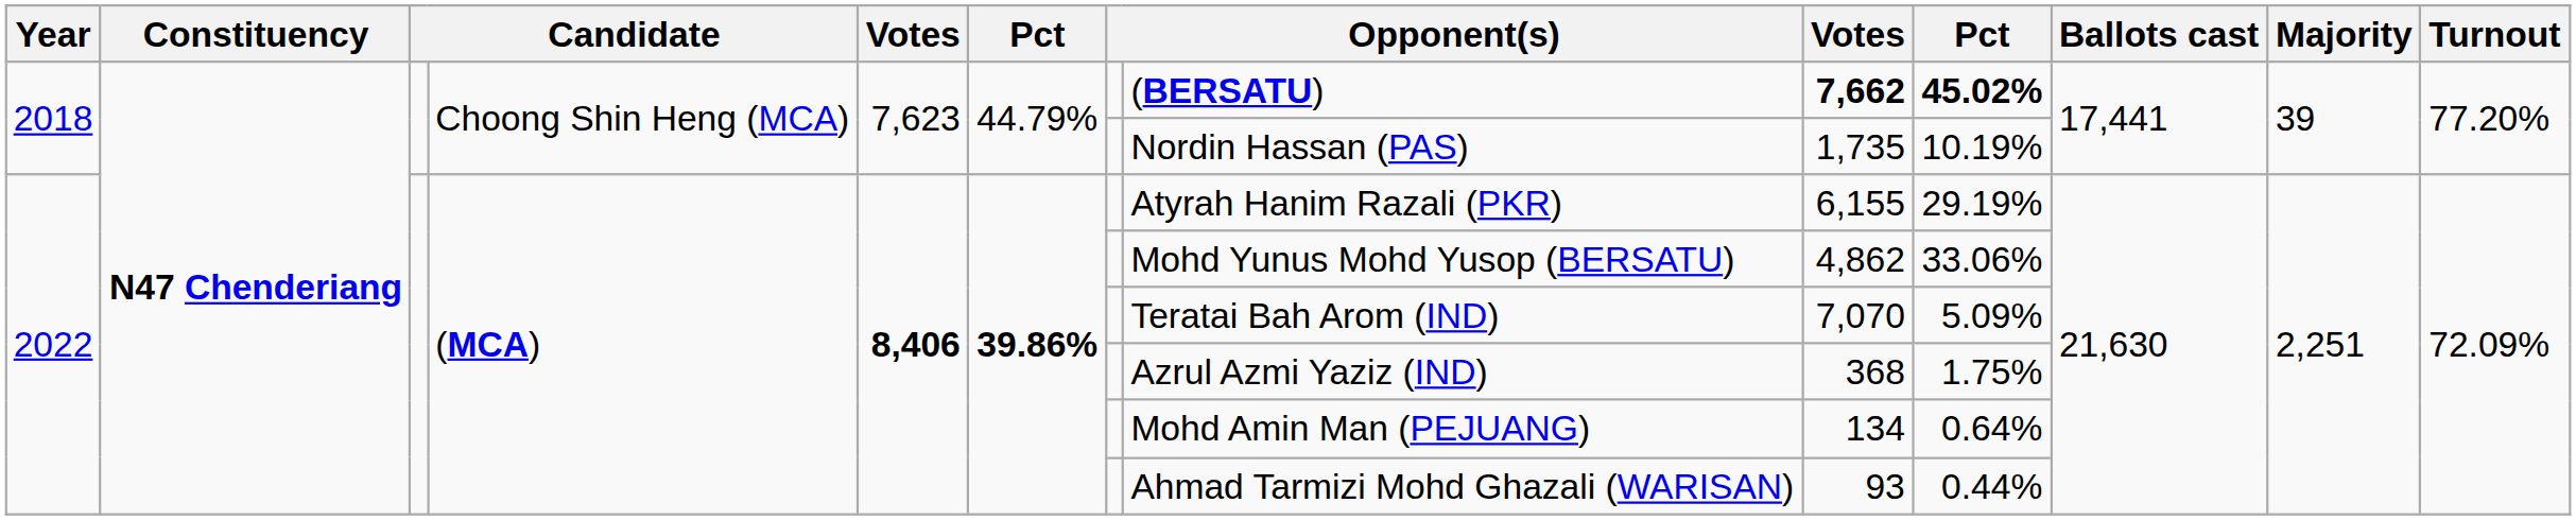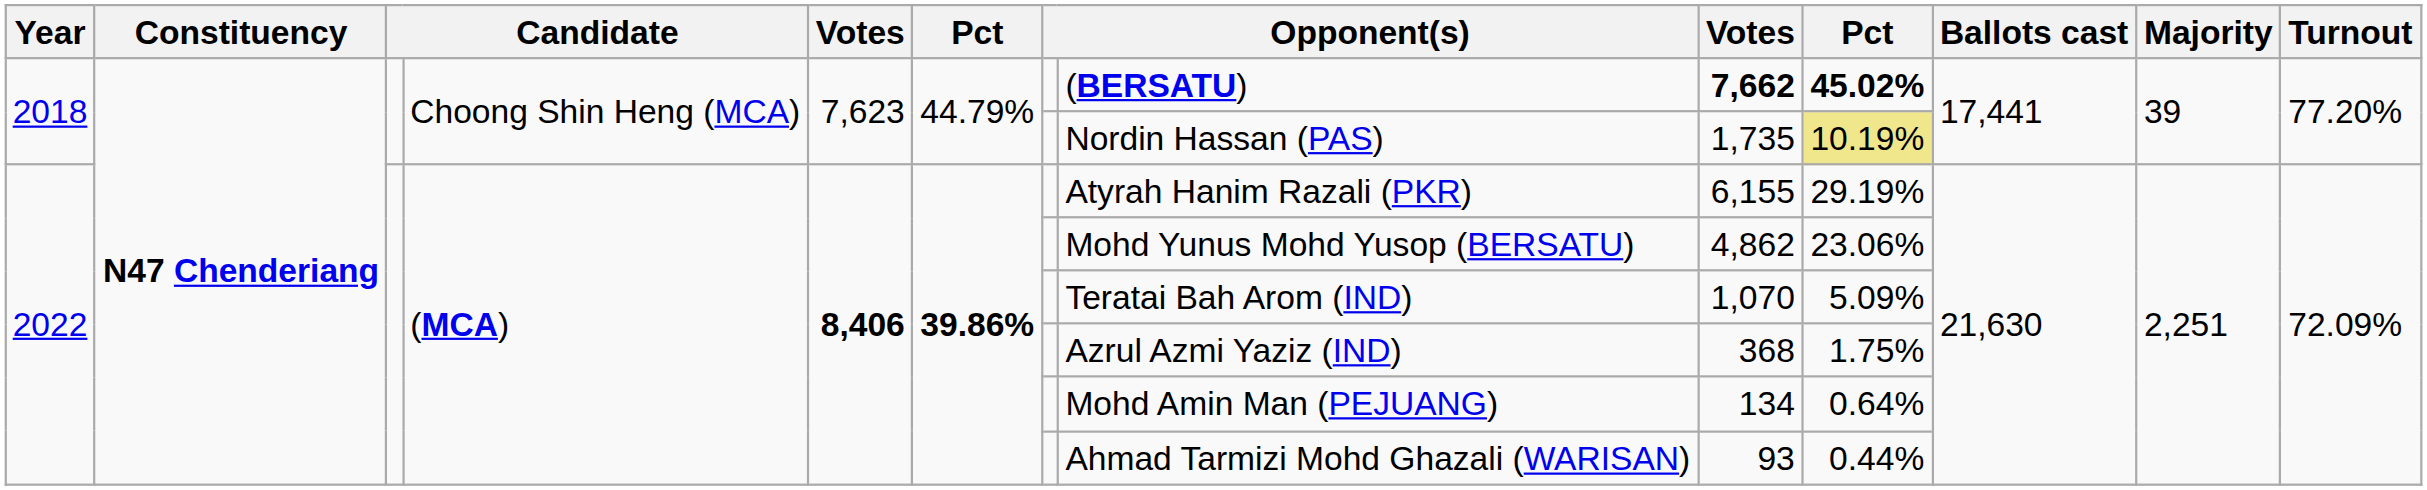row 3 | column 10: no background -> khaki background
row 5 | column 10: 33.06% -> 23.06%
row 6 | column 9: 7,070 -> 1,070
